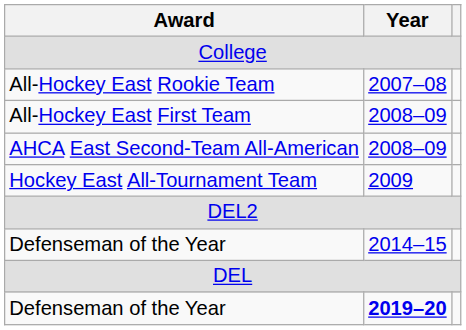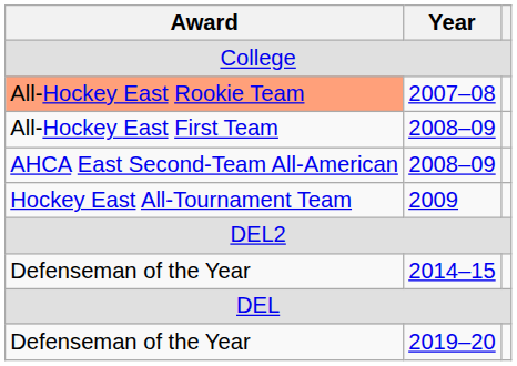All-Hockey East Rookie Team | Award: no background -> lightsalmon background
Defenseman of the Year / 2019–20 | Year: bold -> normal
